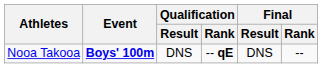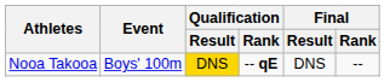Nooa Takooa | Event: bold -> normal
Nooa Takooa | Qualification / Result: no background -> gold background
